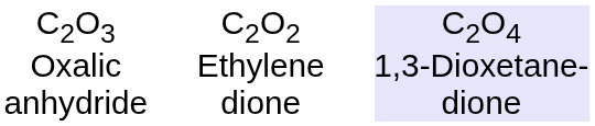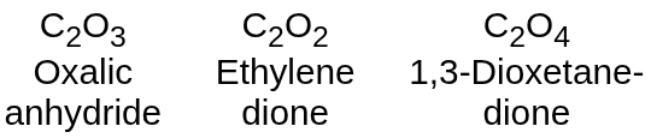C2O3 Oxalic anhydride | column 3: lavender background -> no background
